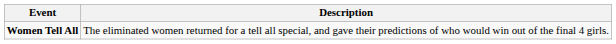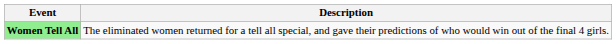row 2 | Event: no background -> lightgreen background
